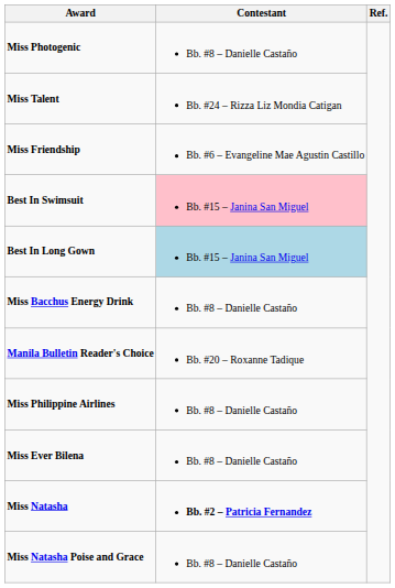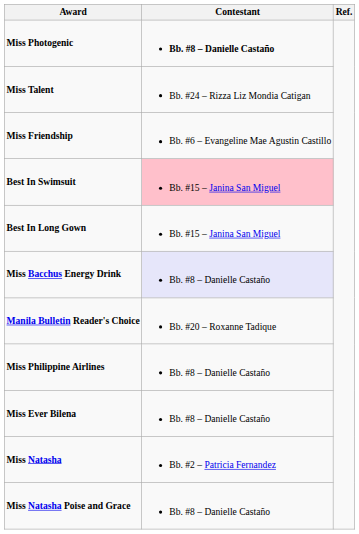Miss Photogenic | Contestant: normal -> bold
Best In Long Gown | Contestant: lightblue background -> no background
Miss Bacchus Energy Drink | Contestant: no background -> lavender background
Miss Natasha | Contestant: bold -> normal
